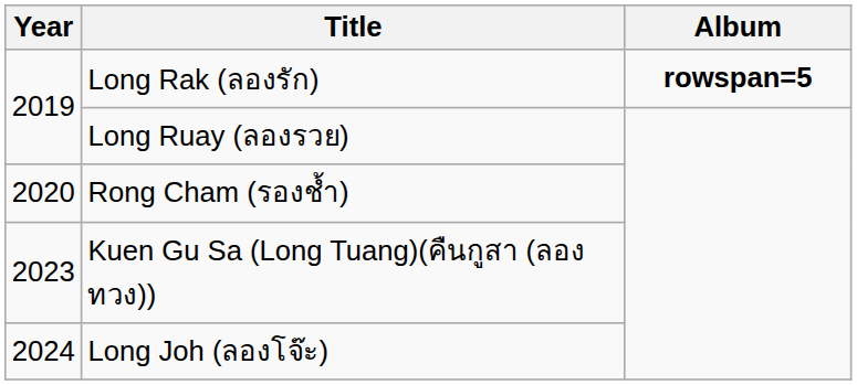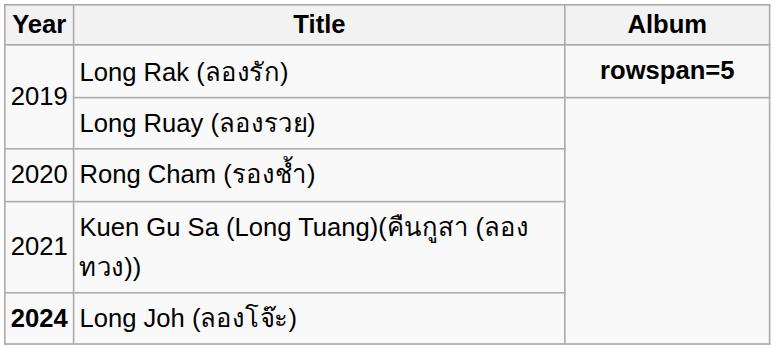Kuen Gu Sa (Long Tuang)(คืนกูสา (ลองทวง)) | Year: 2023 -> 2021
Long Joh (ลองโจ๊ะ) | Year: normal -> bold
